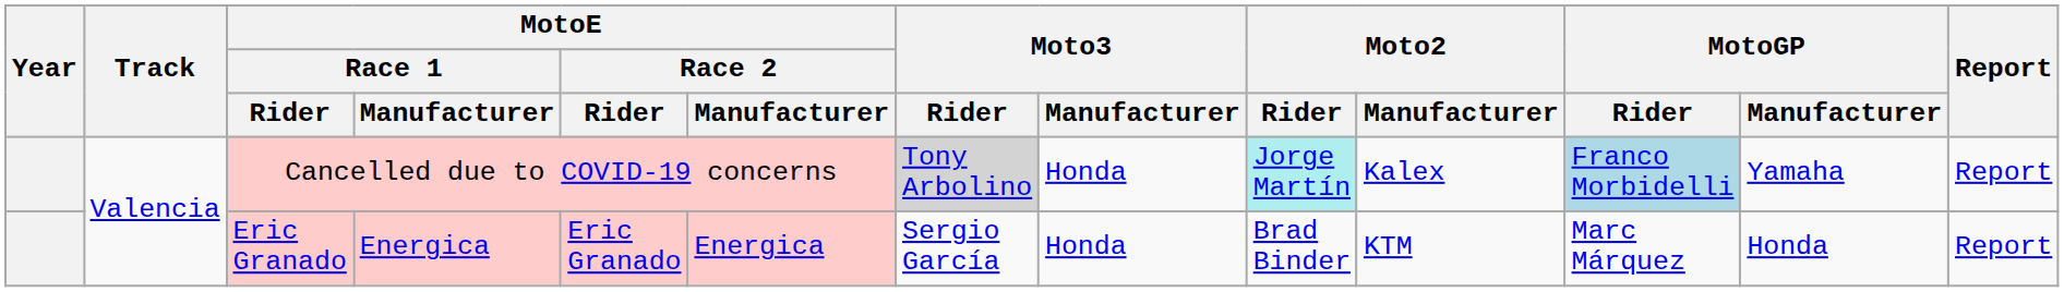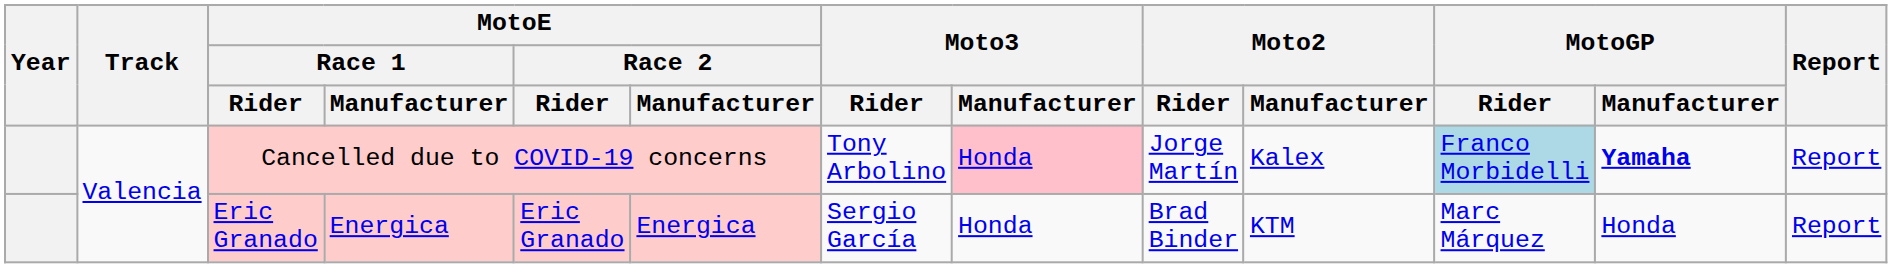Cancelled due to COVID-19 concerns | Moto3 / Rider: lightgrey background -> no background
Cancelled due to COVID-19 concerns | Moto3 / Manufacturer: no background -> pink background
Cancelled due to COVID-19 concerns | Moto2 / Rider: paleturquoise background -> no background
Cancelled due to COVID-19 concerns | MotoGP / Manufacturer: normal -> bold
